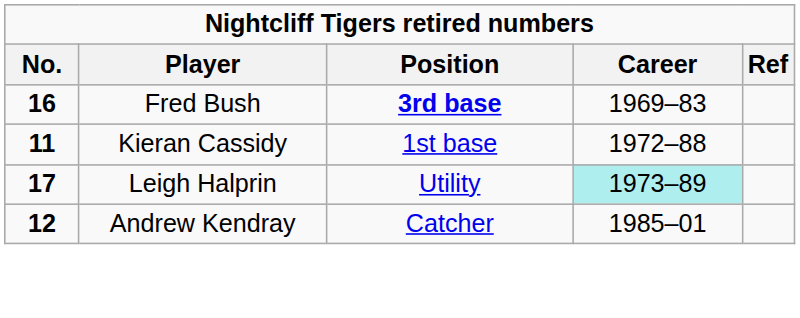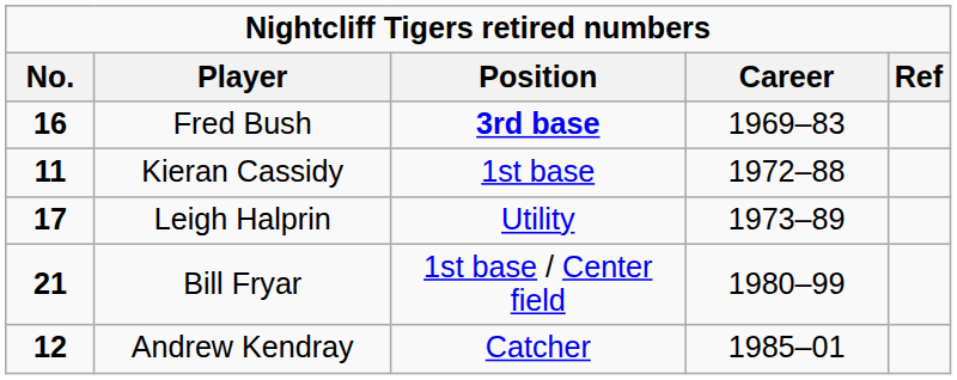Leigh Halprin | Career: paleturquoise background -> no background
+ row: 21 | Bill Fryar | 1st base / Center field | 1980–99
